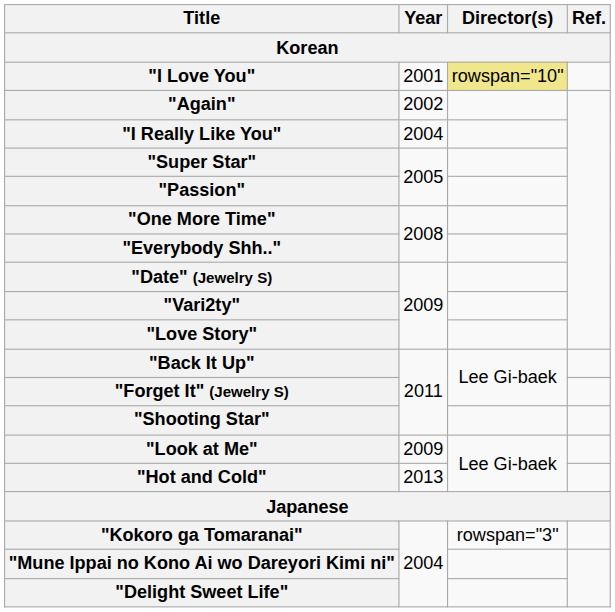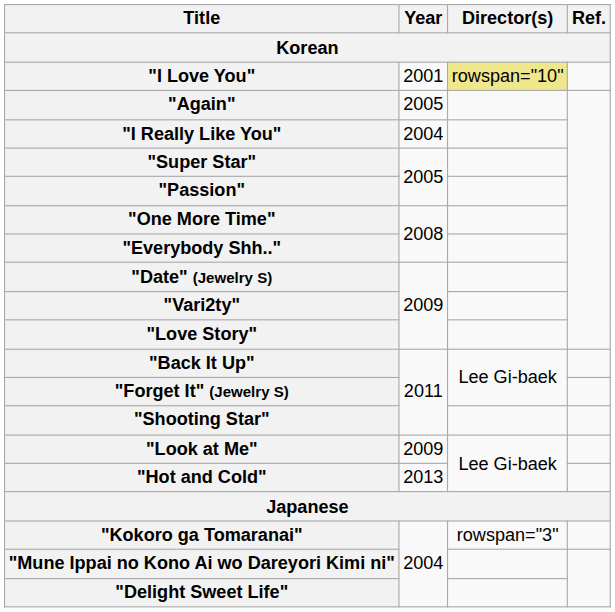"Again" | Year: 2002 -> 2005
